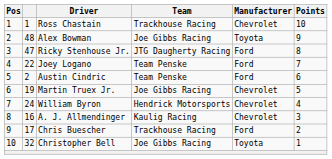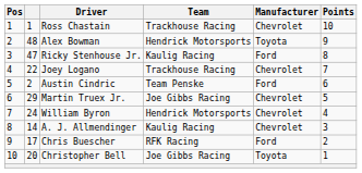Alex Bowman | Team: Joe Gibbs Racing -> Hendrick Motorsports
Ricky Stenhouse Jr. | Team: JTG Daugherty Racing -> Kaulig Racing
Joey Logano | Team: Team Penske -> Trackhouse Racing
Joey Logano | Manufacturer: Ford -> Chevrolet
Martin Truex Jr. | column 2: 19 -> 29
A. J. Allmendinger | column 2: 16 -> 14
Chris Buescher | Team: Trackhouse Racing -> RFK Racing
Christopher Bell | column 2: 32 -> 20
